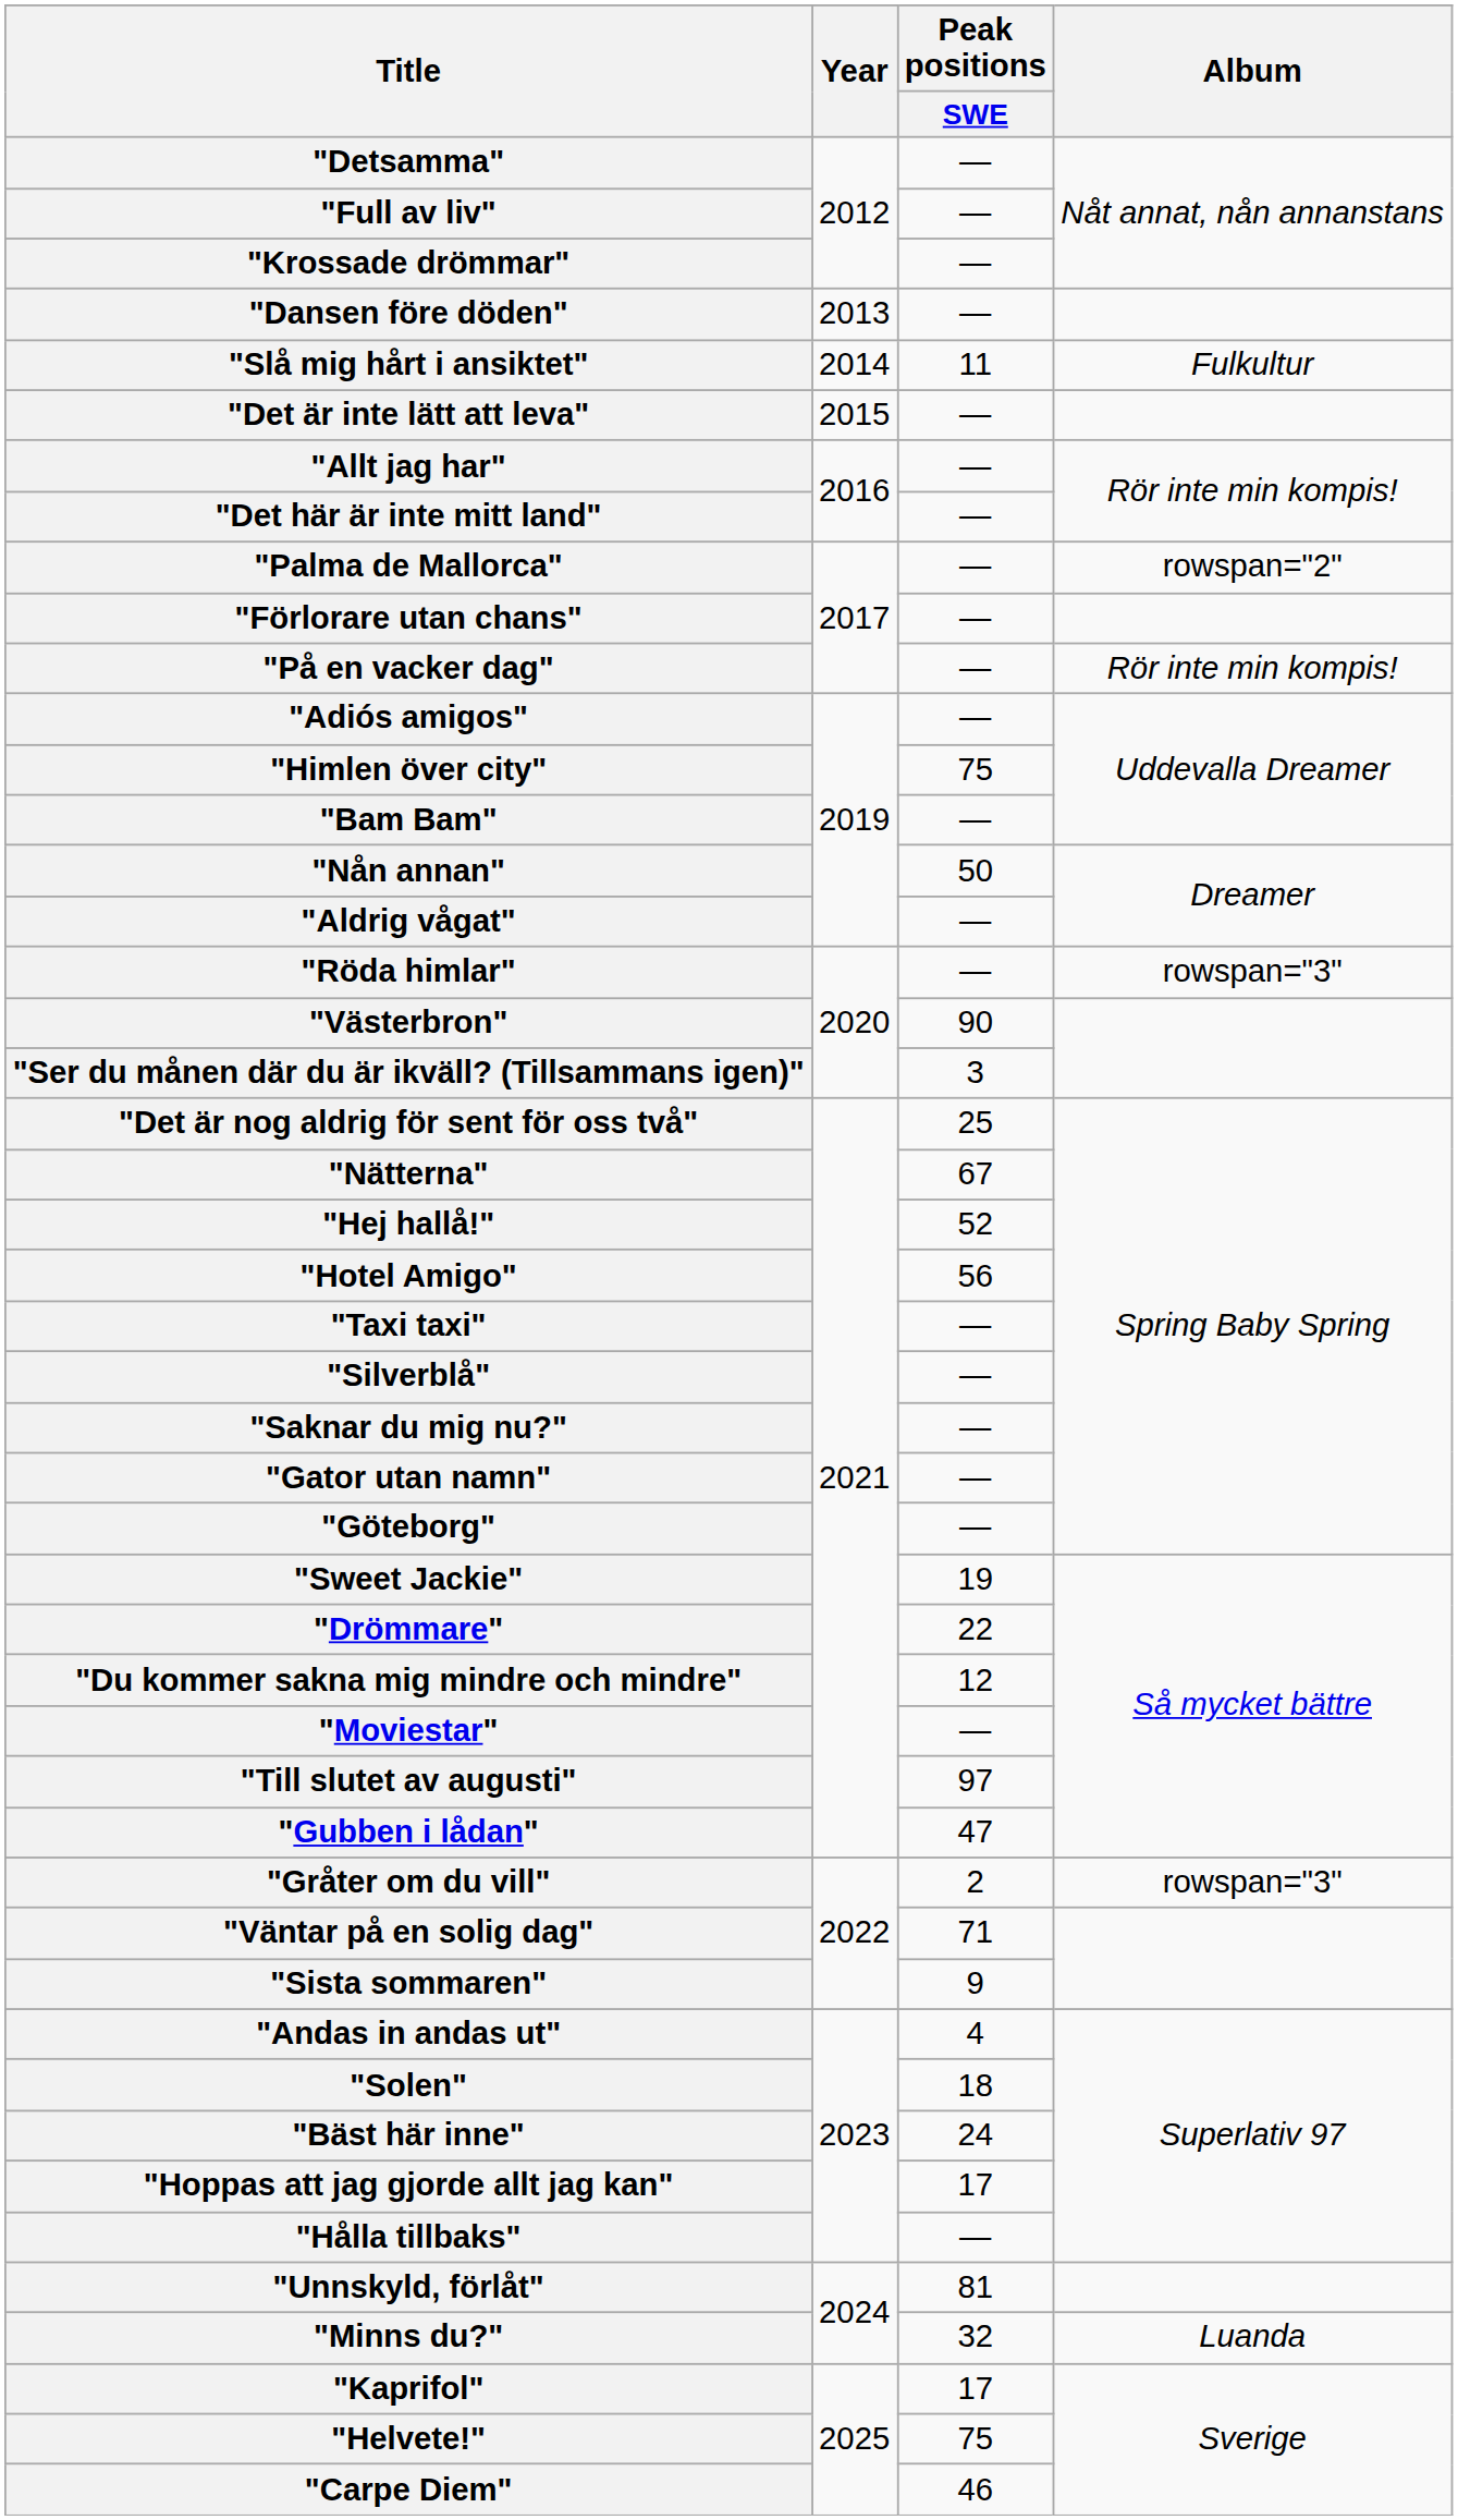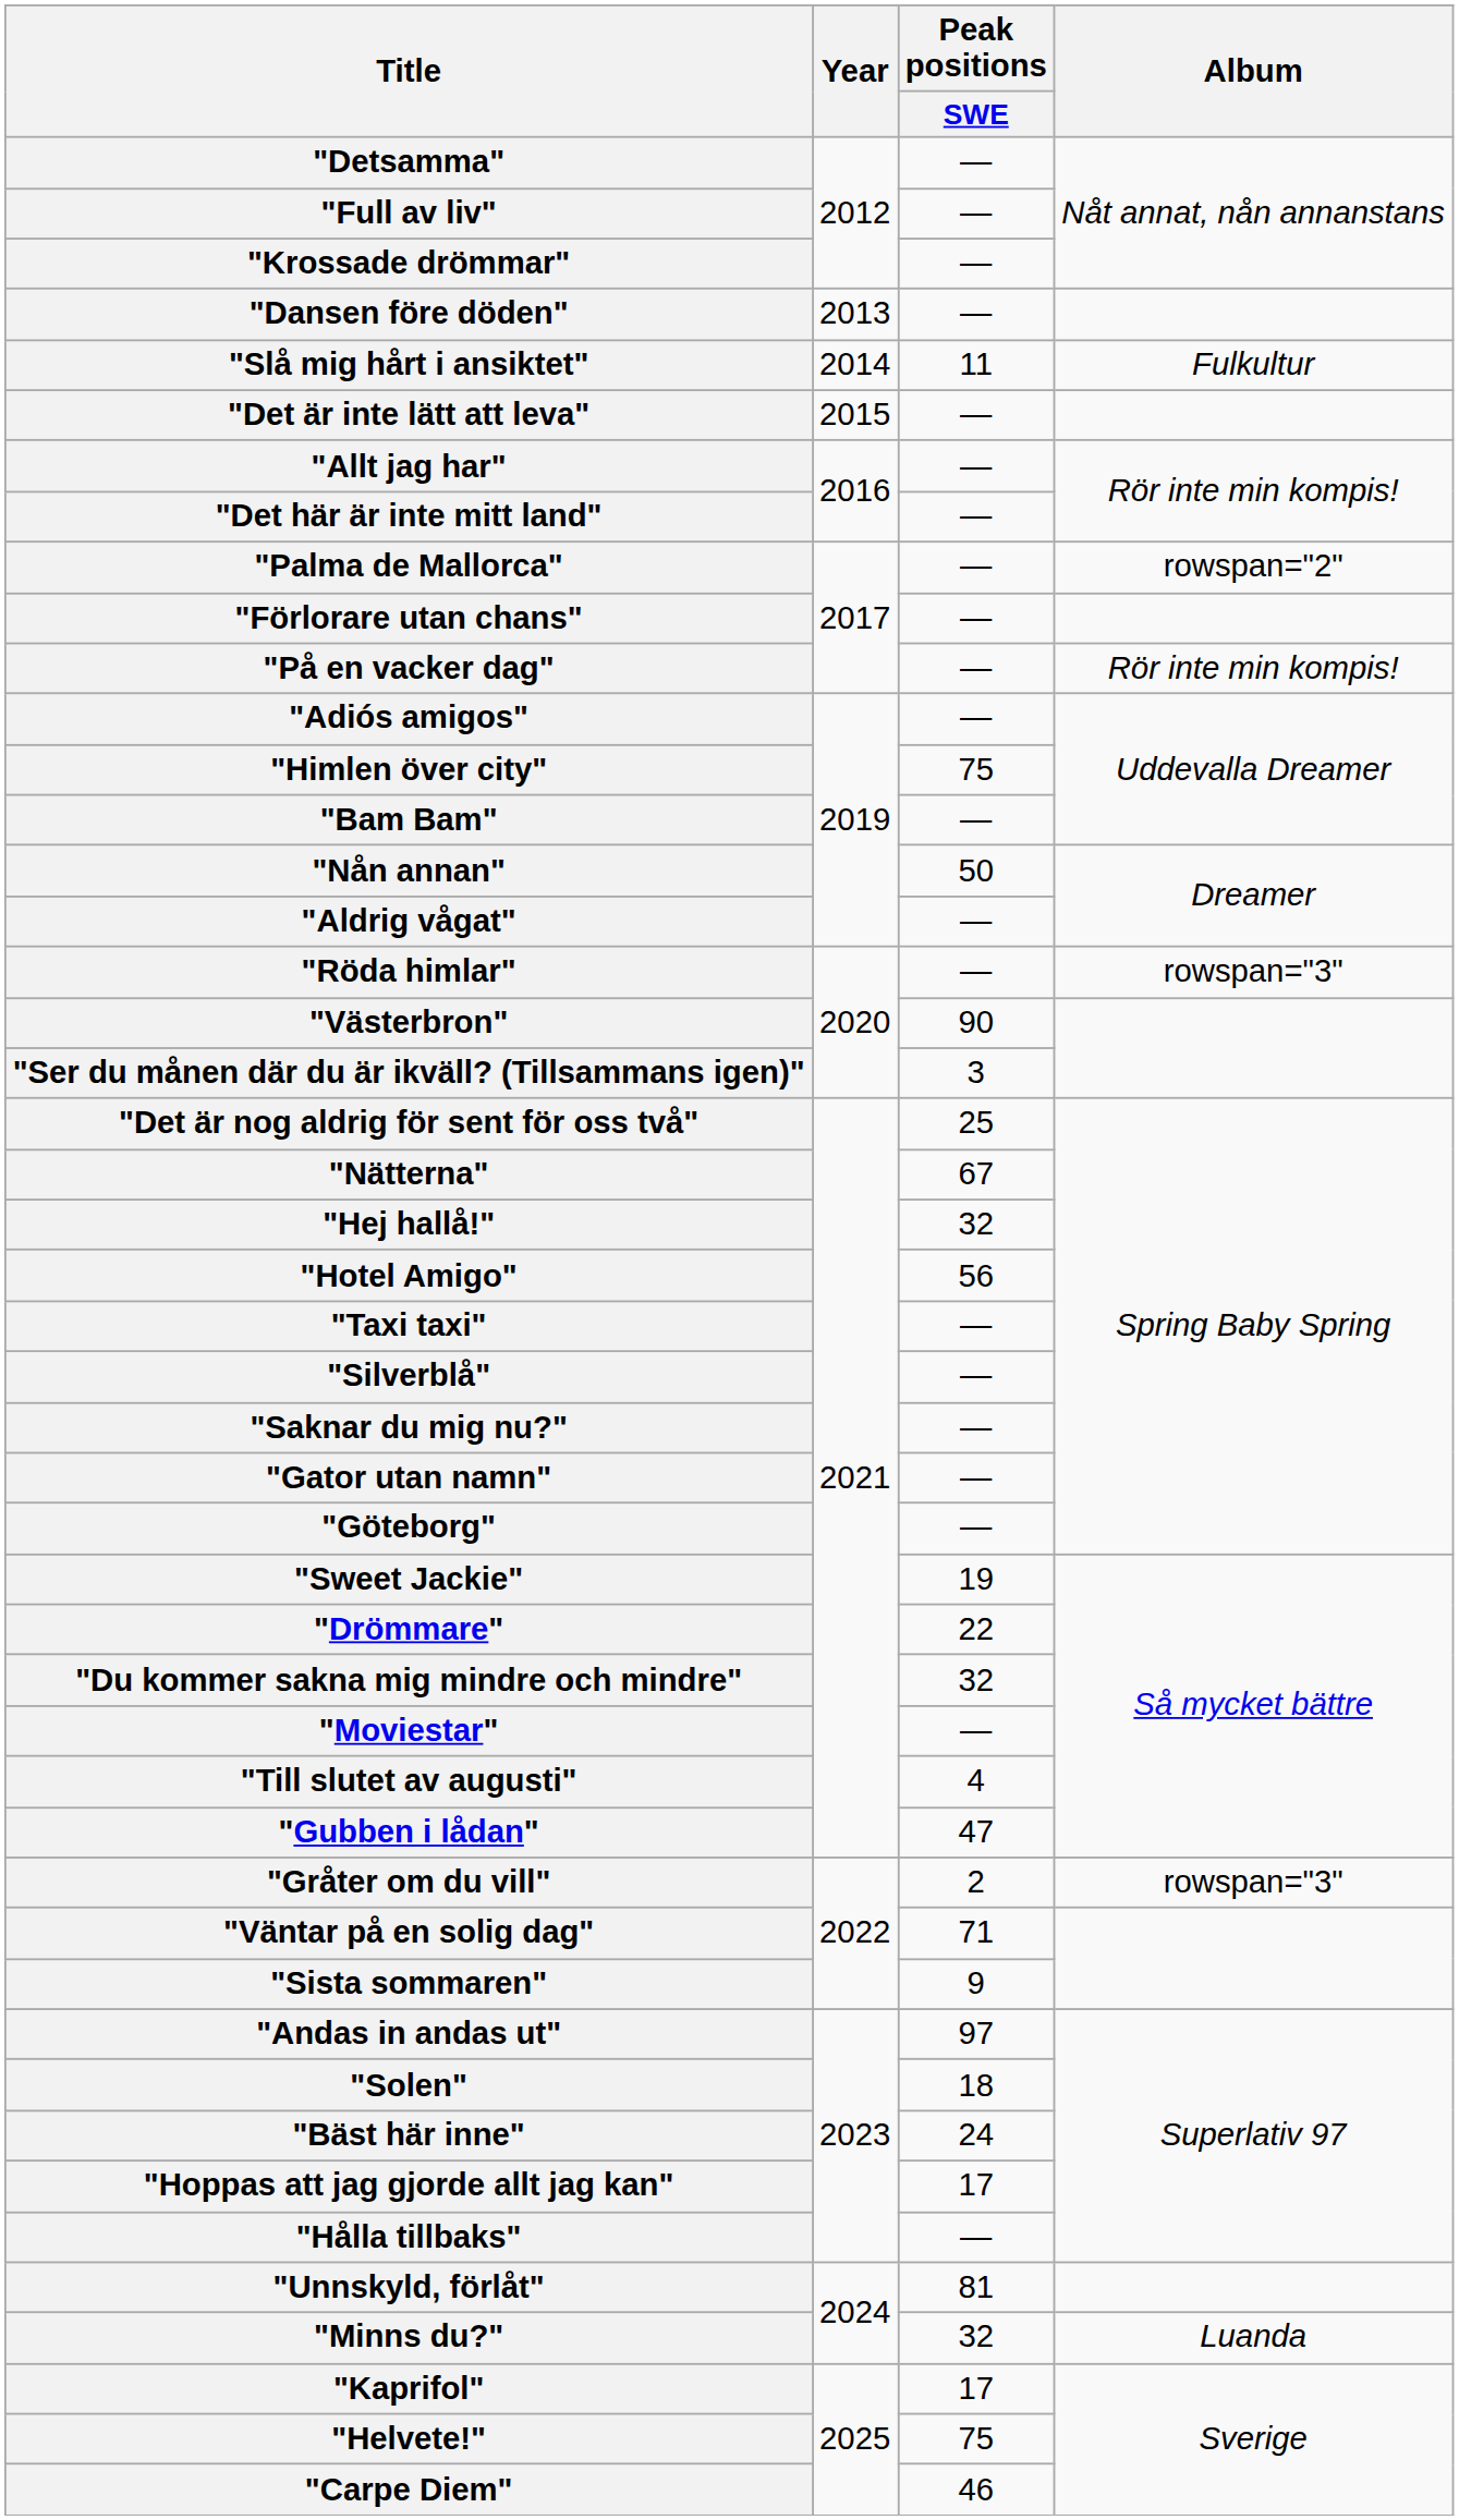"Hej hallå!" | Peak positions / SWE: 52 -> 32
"Du kommer sakna mig mindre och mindre" | Peak positions / SWE: 12 -> 32
"Till slutet av augusti" | Peak positions / SWE: 97 -> 4
"Andas in andas ut" | Peak positions / SWE: 4 -> 97
